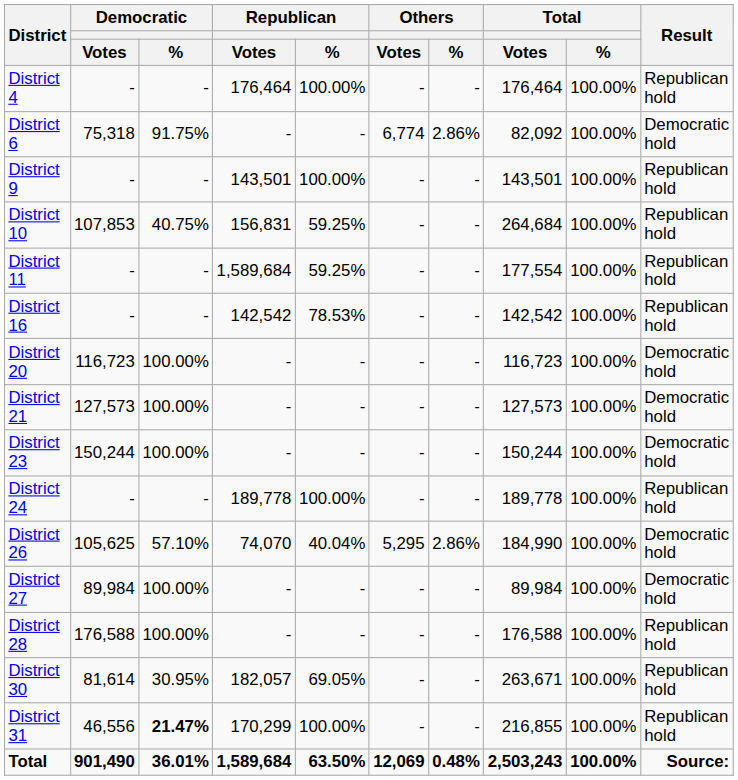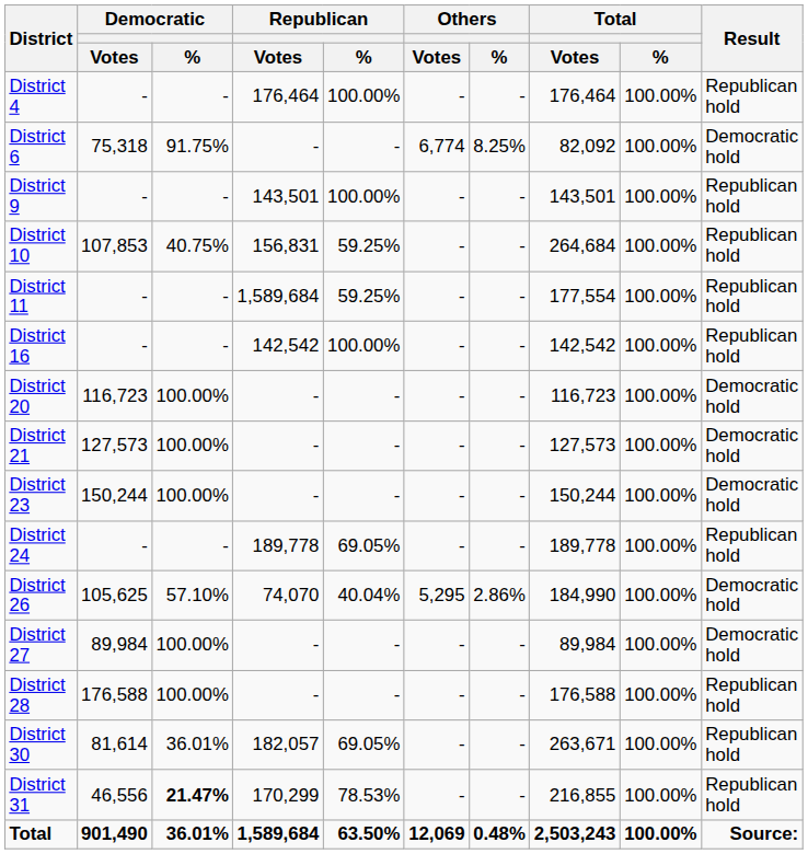District 6 | Others / %: 2.86% -> 8.25%
District 16 | Republican / %: 78.53% -> 100.00%
District 24 | Republican / %: 100.00% -> 69.05%
District 30 | Democratic / %: 30.95% -> 36.01%
District 31 | Republican / %: 100.00% -> 78.53%
